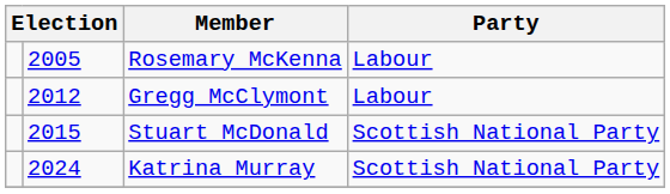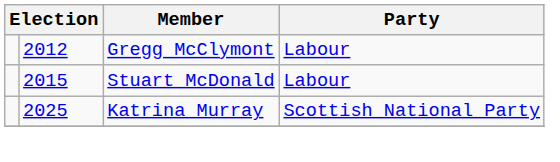- row: 2005 | Rosemary McKenna | Labour
Stuart McDonald | Party: Scottish National Party -> Labour
Katrina Murray | column 2: 2024 -> 2025
